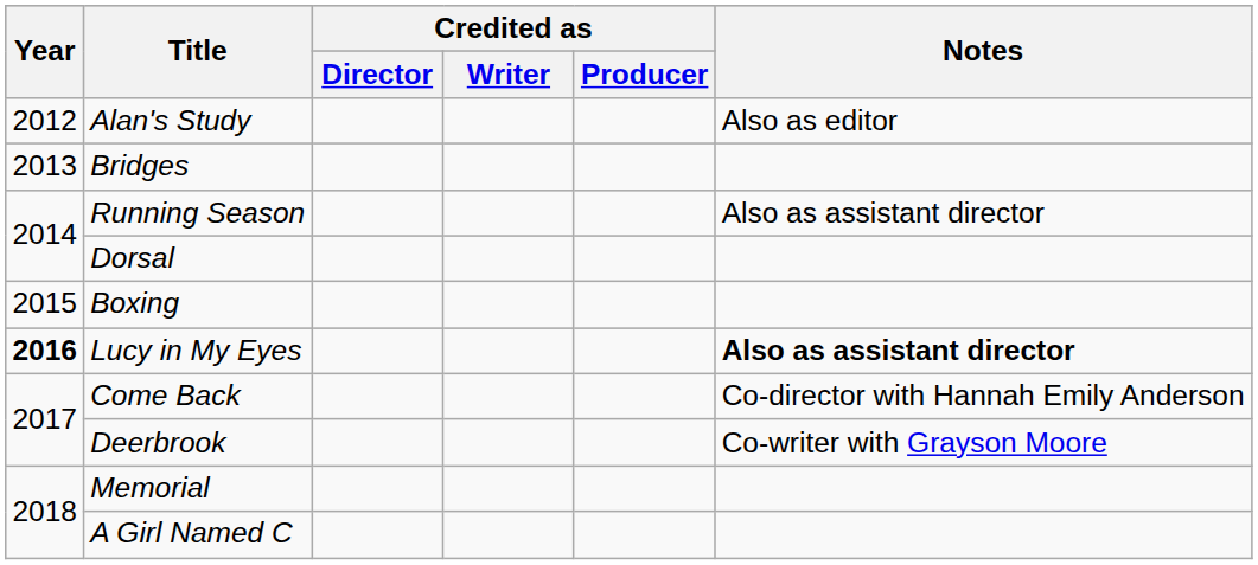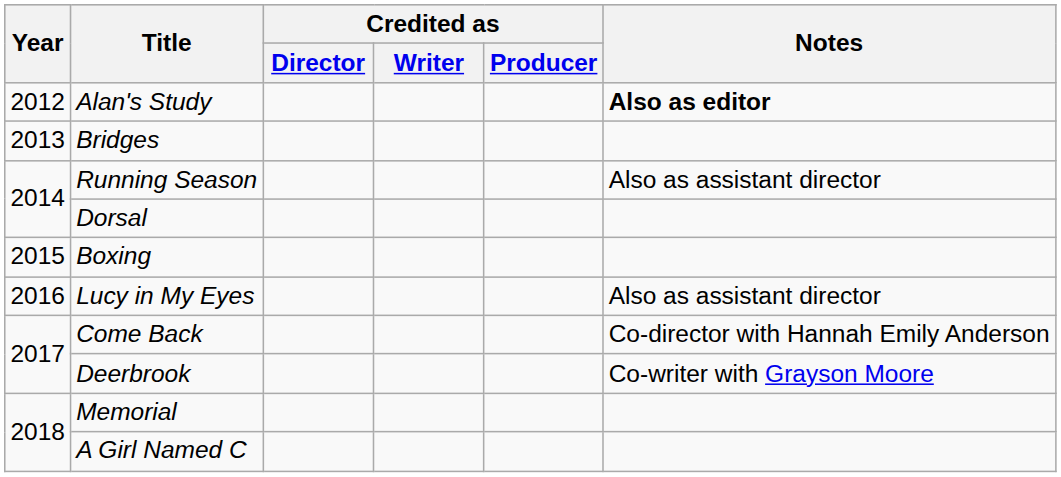Alan's Study | Notes: normal -> bold
Lucy in My Eyes | Year: bold -> normal
Lucy in My Eyes | Notes: bold -> normal
